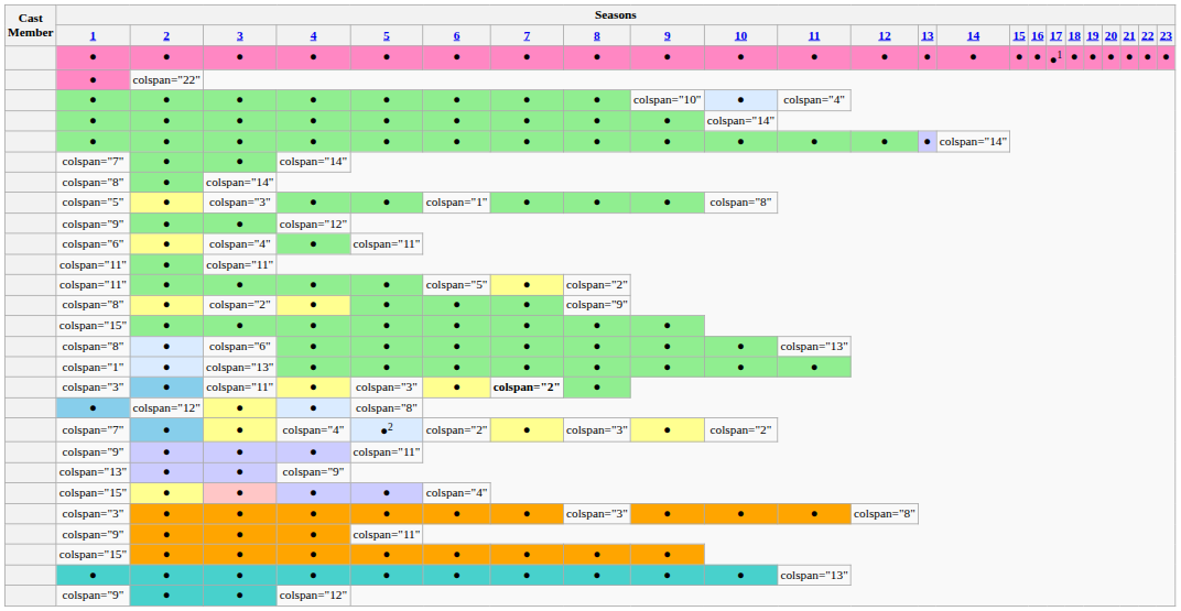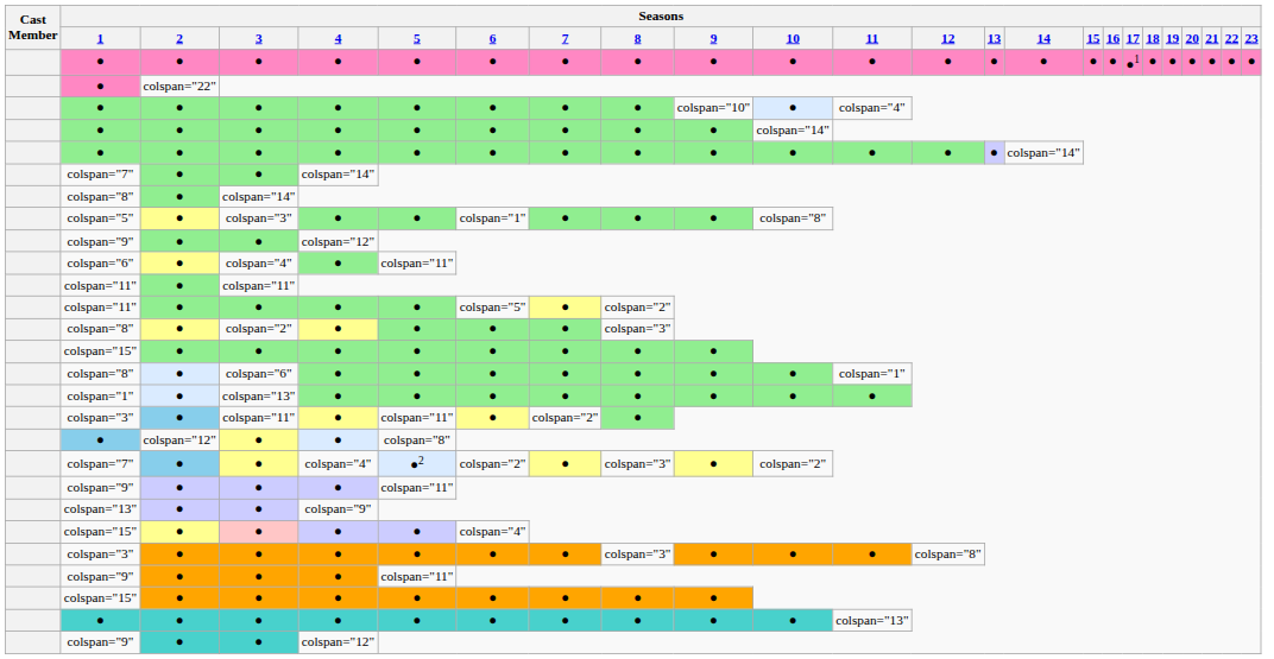colspan="8" / colspan="2" | Seasons / 8: colspan="9" -> colspan="3"
colspan="8" / colspan="6" | Seasons / 11: colspan="13" -> colspan="1"
colspan="3" / colspan="11" | Seasons / 5: colspan="3" -> colspan="11"
colspan="3" / colspan="11" | Seasons / 7: bold -> normal
